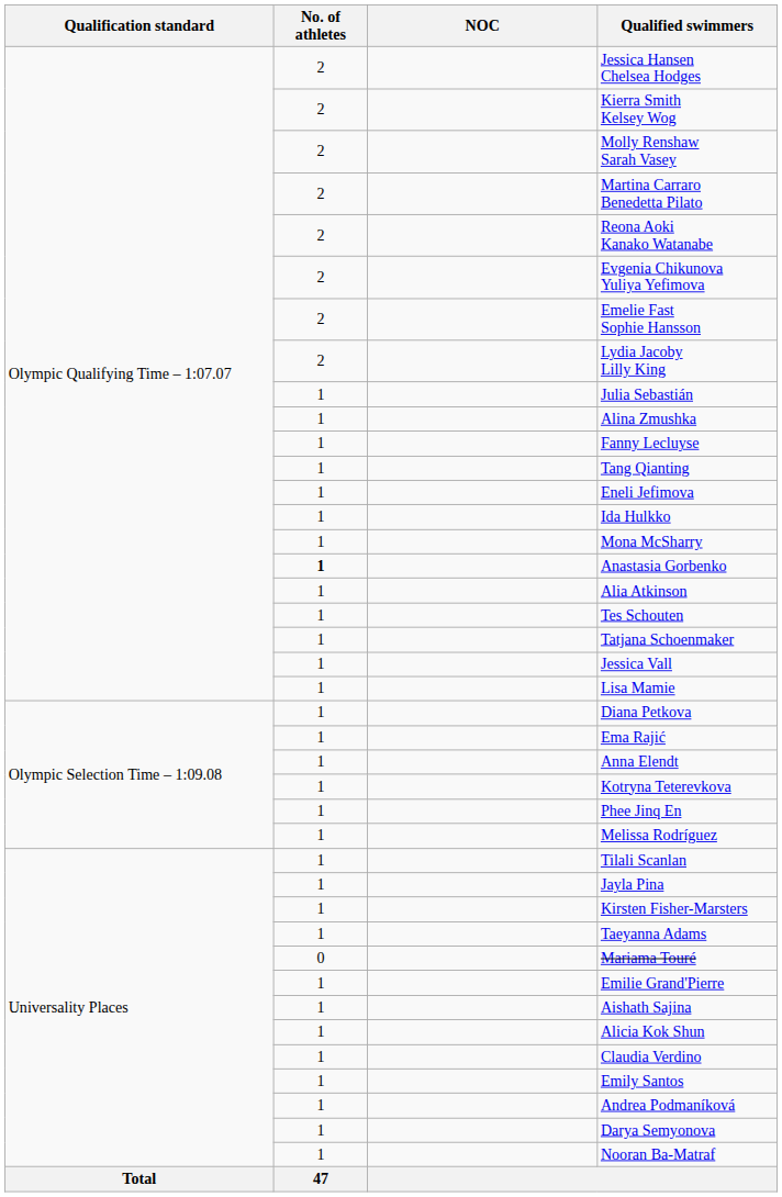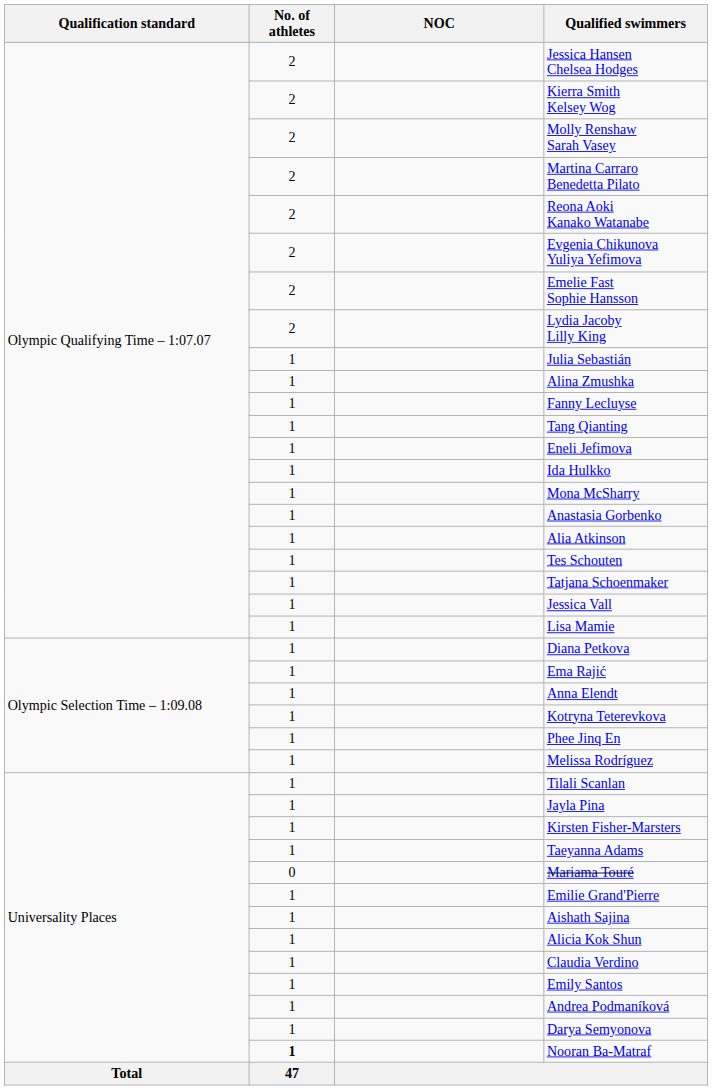Anastasia Gorbenko | No. of athletes: bold -> normal
Nooran Ba-Matraf | No. of athletes: normal -> bold
